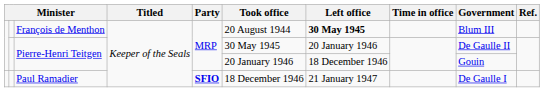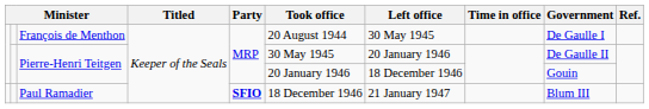François de Menthon | Left office: bold -> normal
François de Menthon | Government: Blum III -> De Gaulle I
Paul Ramadier | Government: De Gaulle I -> Blum III
